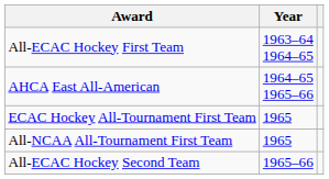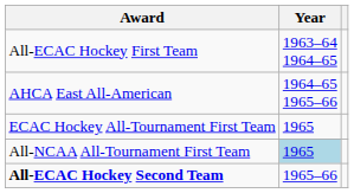row 5 | Year: no background -> lightblue background
row 6 | Award: normal -> bold
